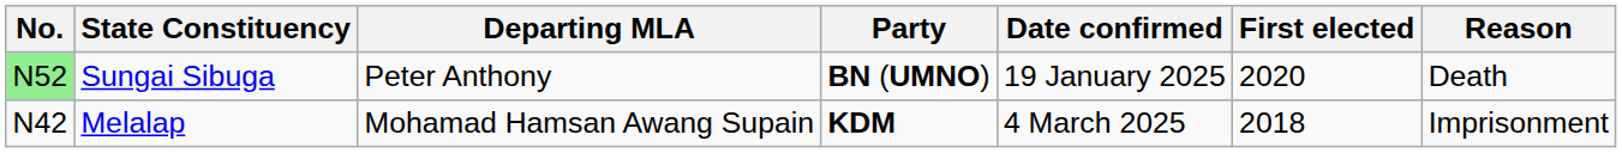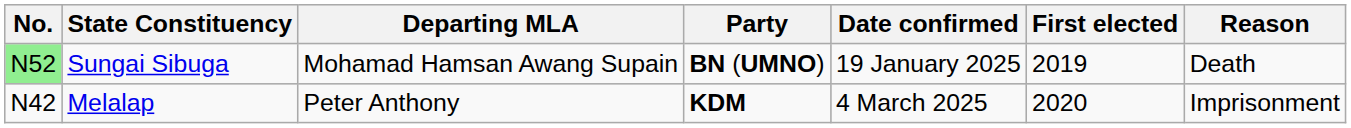Sungai Sibuga | Departing MLA: Peter Anthony -> Mohamad Hamsan Awang Supain
Sungai Sibuga | First elected: 2020 -> 2019
Melalap | Departing MLA: Mohamad Hamsan Awang Supain -> Peter Anthony
Melalap | First elected: 2018 -> 2020
